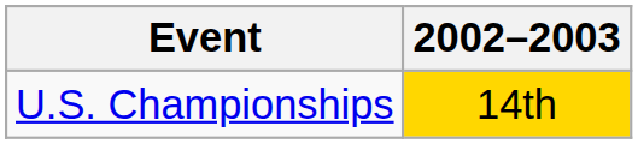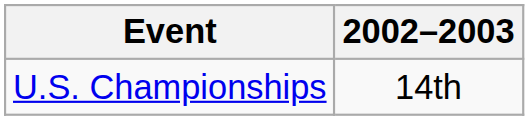U.S. Championships | 2002–2003: gold background -> no background
